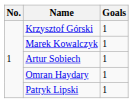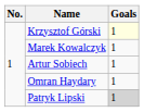Krzysztof Górski | Goals: no background -> lightyellow background
Patryk Lipski | Goals: no background -> lightgrey background
